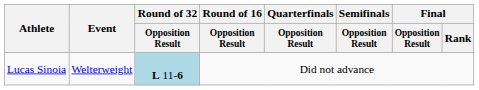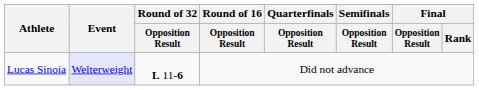Lucas Sinoia | Event: no background -> lavender background
Lucas Sinoia | Round of 32 / Opposition Result: lightblue background -> no background
